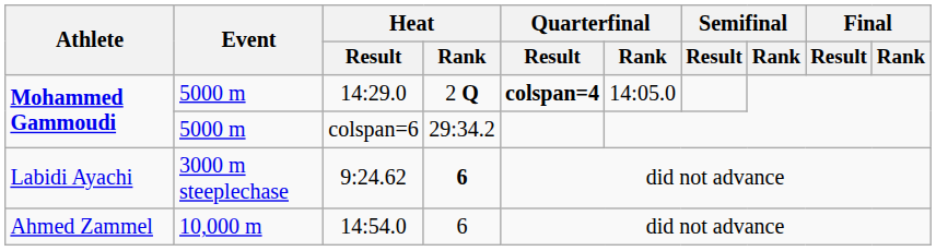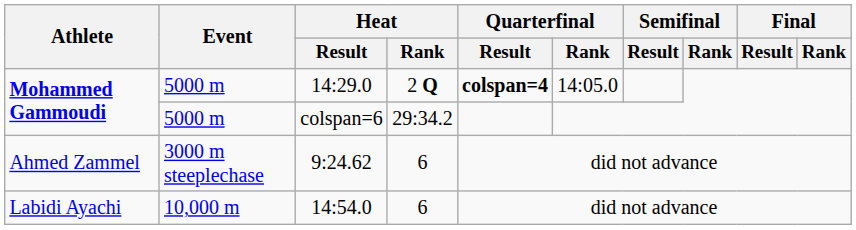9:24.62 | Athlete: Labidi Ayachi -> Ahmed Zammel
9:24.62 | Heat / Rank: bold -> normal
14:54.0 | Athlete: Ahmed Zammel -> Labidi Ayachi
